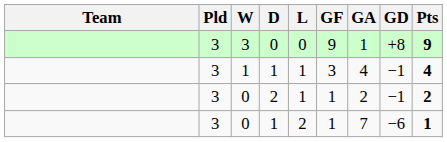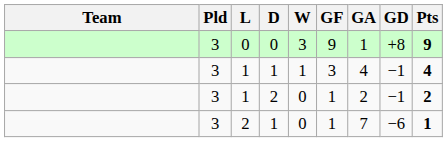columns swapped: W <-> L
